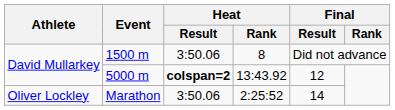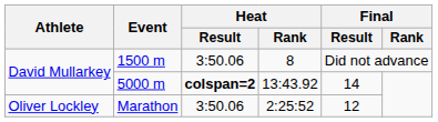5000 m | Final / Result: 12 -> 14
Marathon | Final / Result: 14 -> 12
